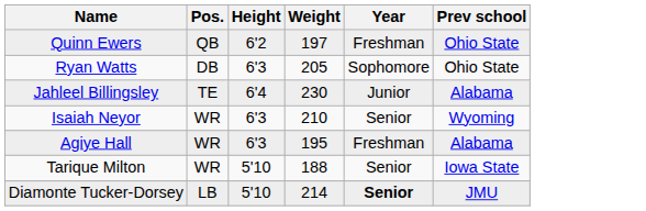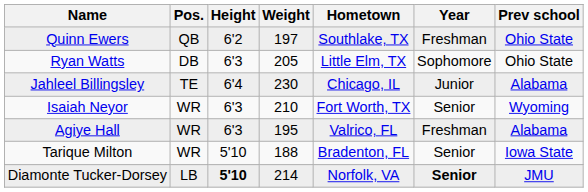+ column: Hometown | Southlake, TX | Little Elm, TX | Chicago, IL | Fort Worth, TX | Valrico, FL | Bradenton, FL | Norfolk, VA
Diamonte Tucker-Dorsey | Height: normal -> bold
